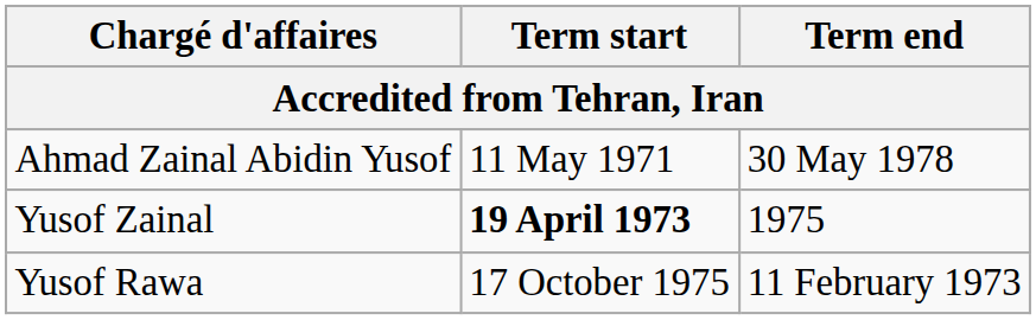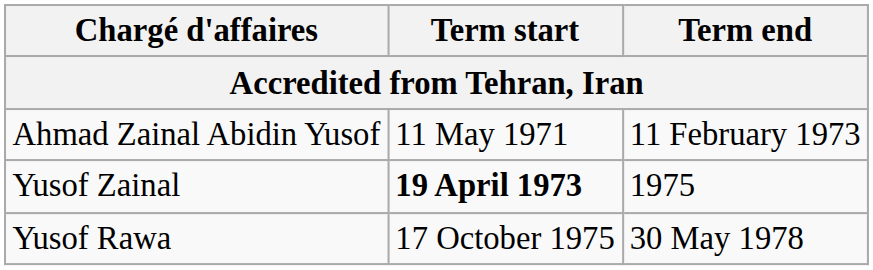Ahmad Zainal Abidin Yusof | Term end: 30 May 1978 -> 11 February 1973
Yusof Rawa | Term end: 11 February 1973 -> 30 May 1978
